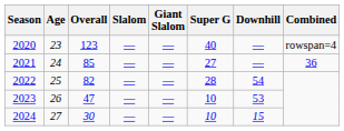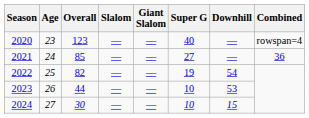2022 | Super G: 28 -> 19
2023 | Overall: 47 -> 44
